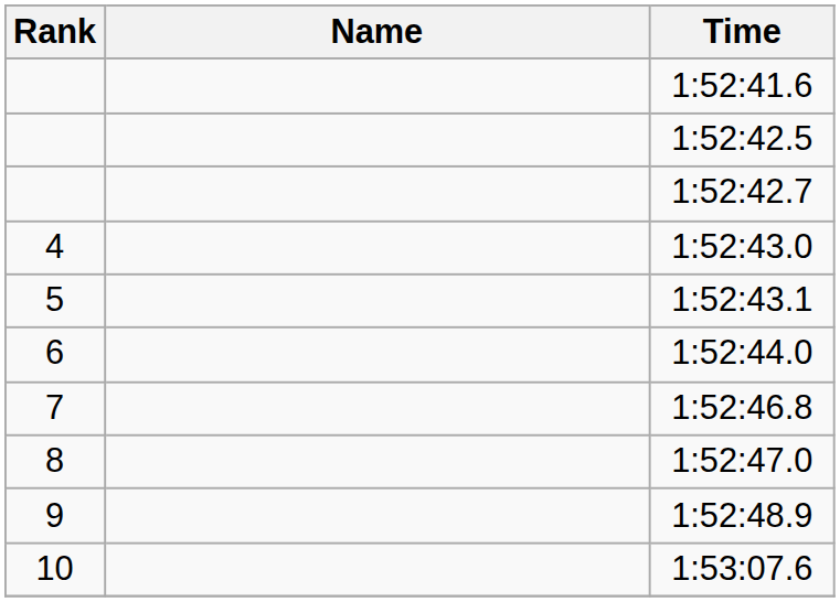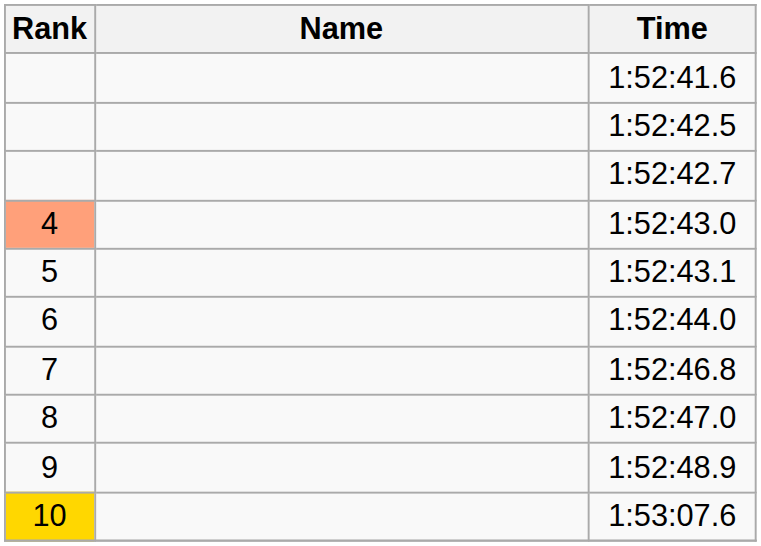1:52:43.0 | Rank: no background -> lightsalmon background
1:53:07.6 | Rank: no background -> gold background
